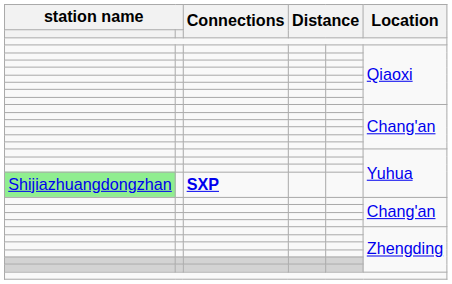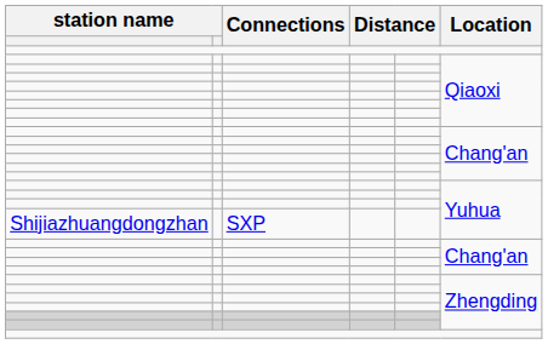Shijiazhuangdongzhan | column 1: lightgreen background -> no background
Shijiazhuangdongzhan | Connections: bold -> normal
